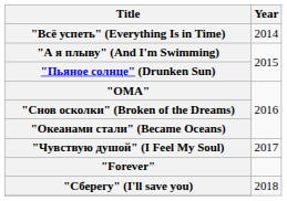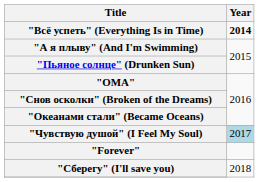"Всё успеть" (Everything Is in Time) | Year: normal -> bold
"Чувствую душой" (I Feel My Soul) | Year: no background -> lightblue background
